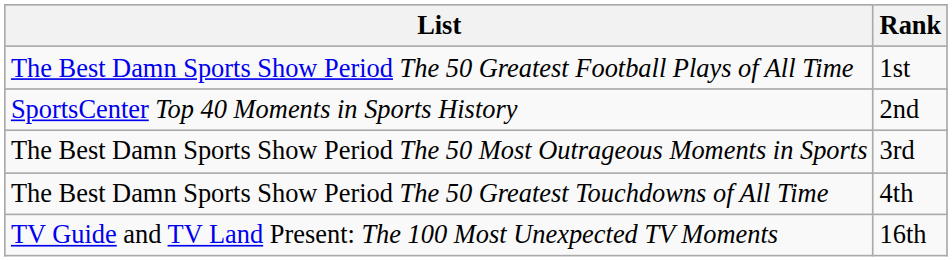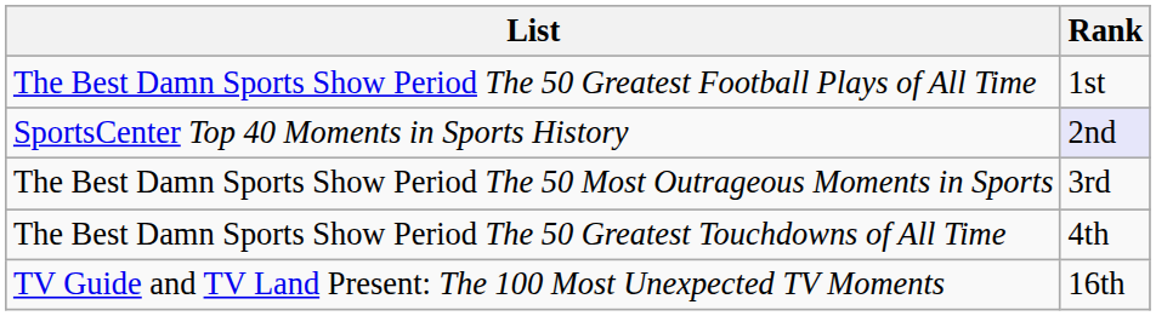SportsCenter Top 40 Moments in Sports History | Rank: no background -> lavender background
